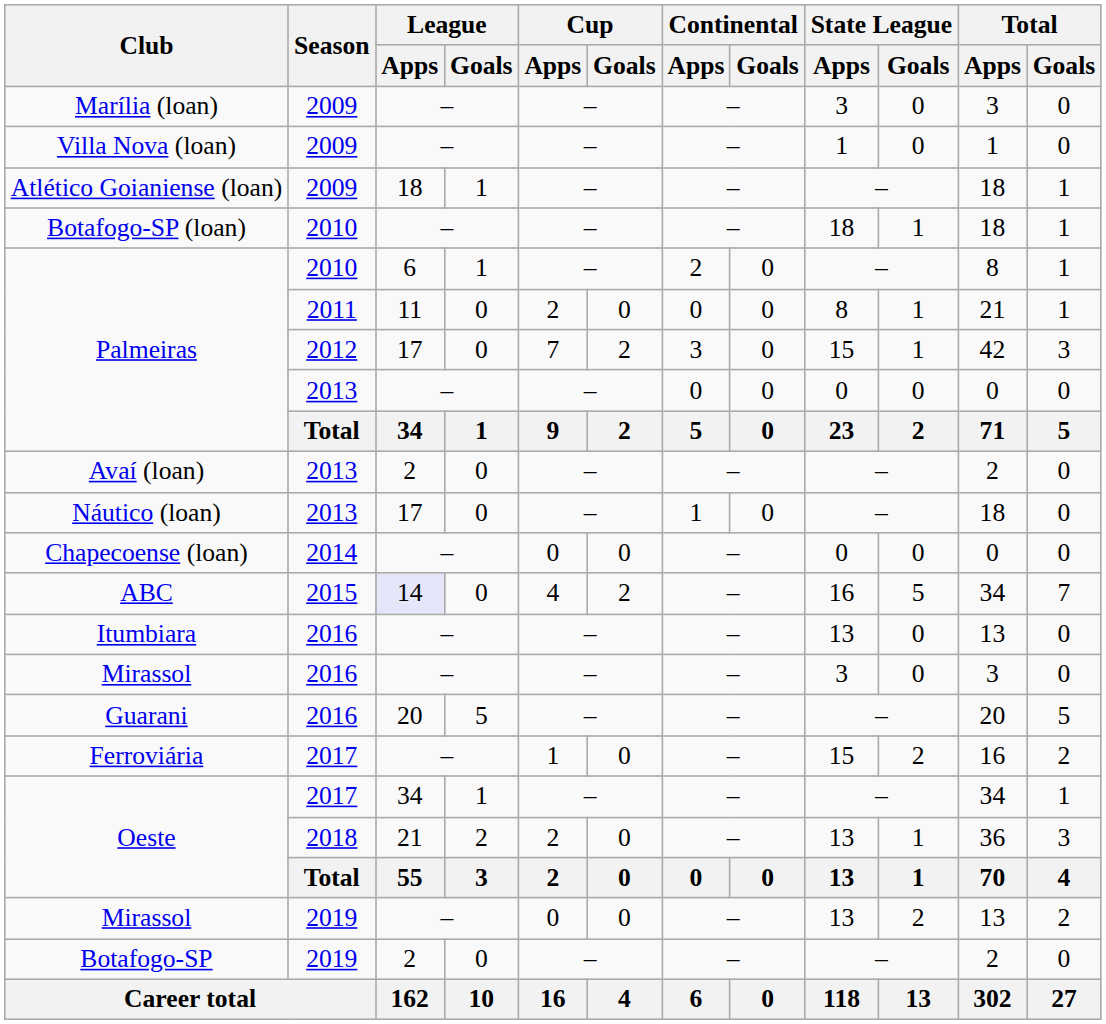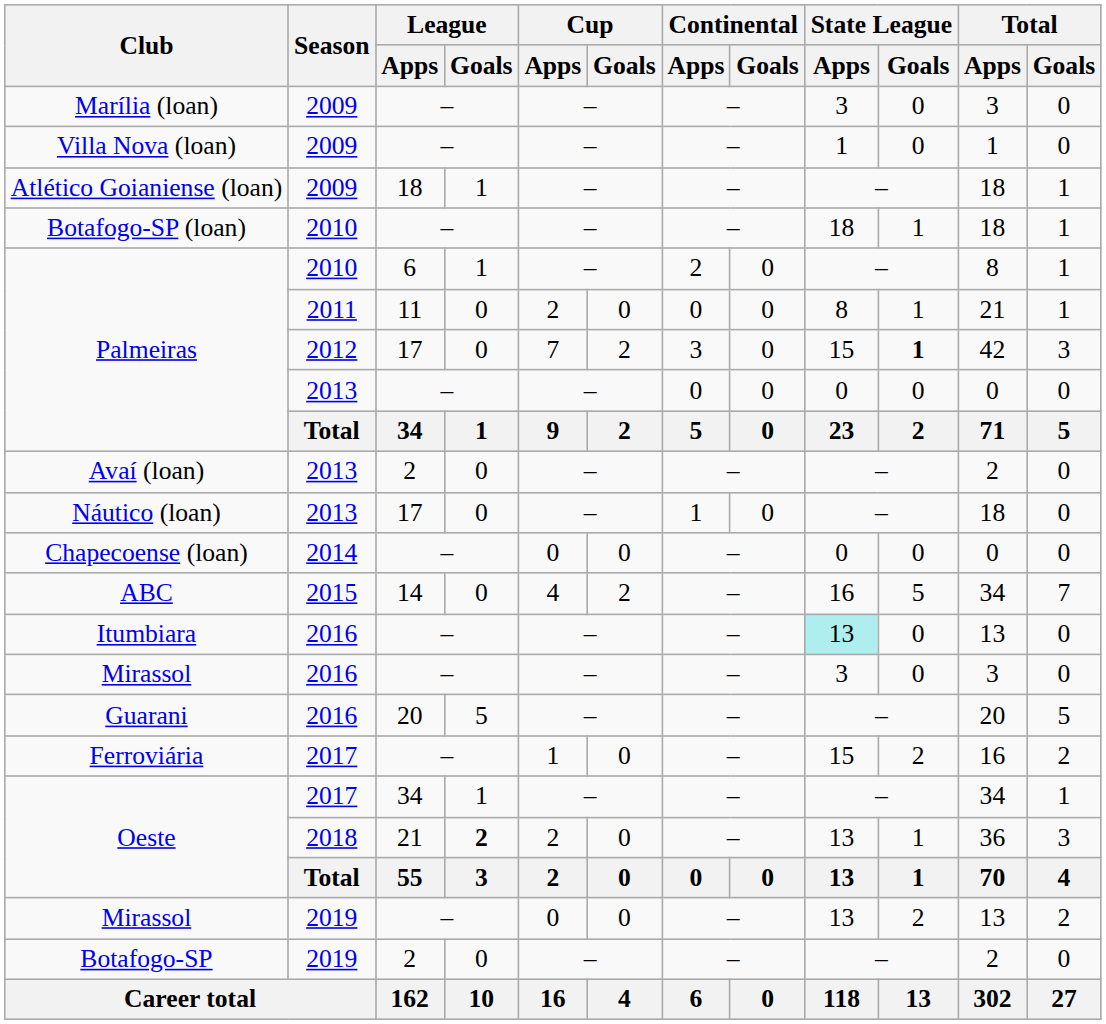Palmeiras / 2012 | State League / Goals: normal -> bold
ABC | League / Apps: lavender background -> no background
Itumbiara | State League / Apps: no background -> paleturquoise background
Oeste / 2018 | League / Goals: normal -> bold
